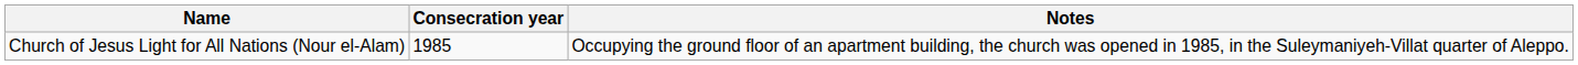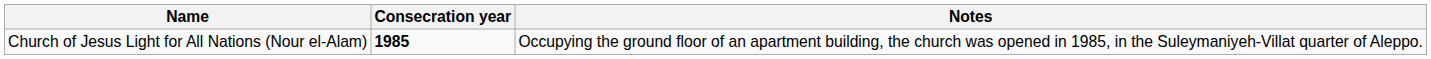row 2 | Consecration year: normal -> bold
